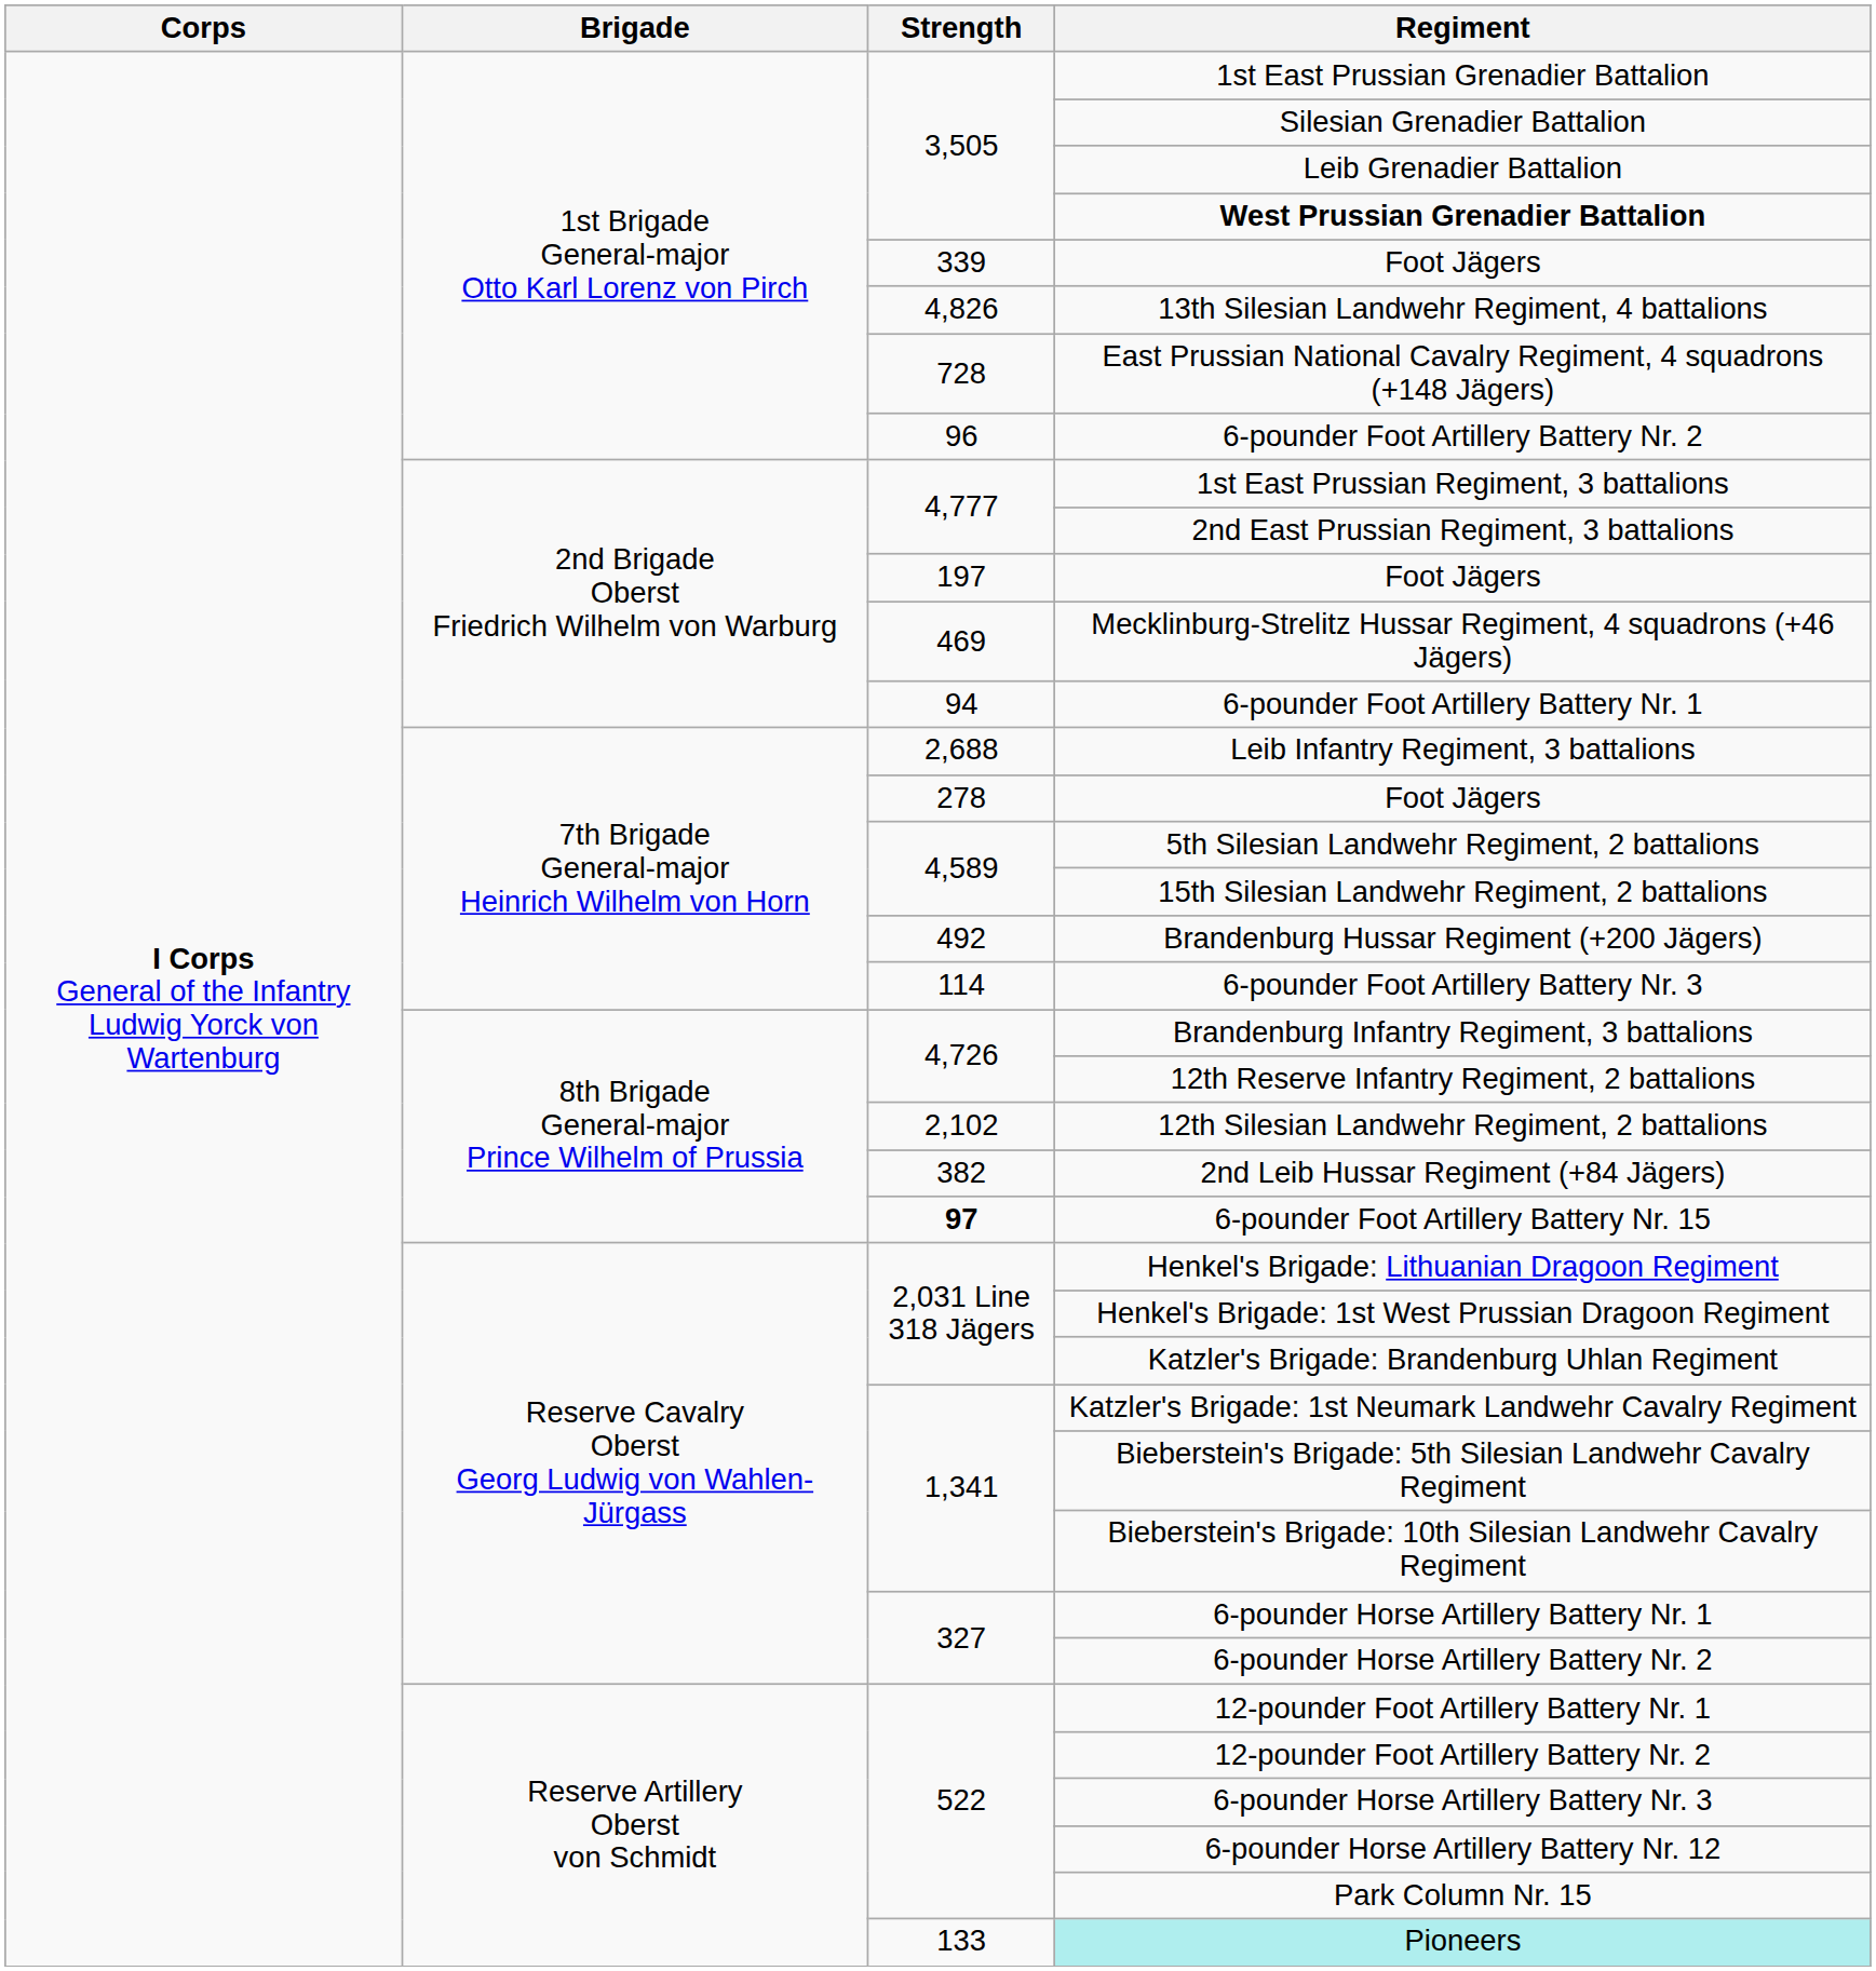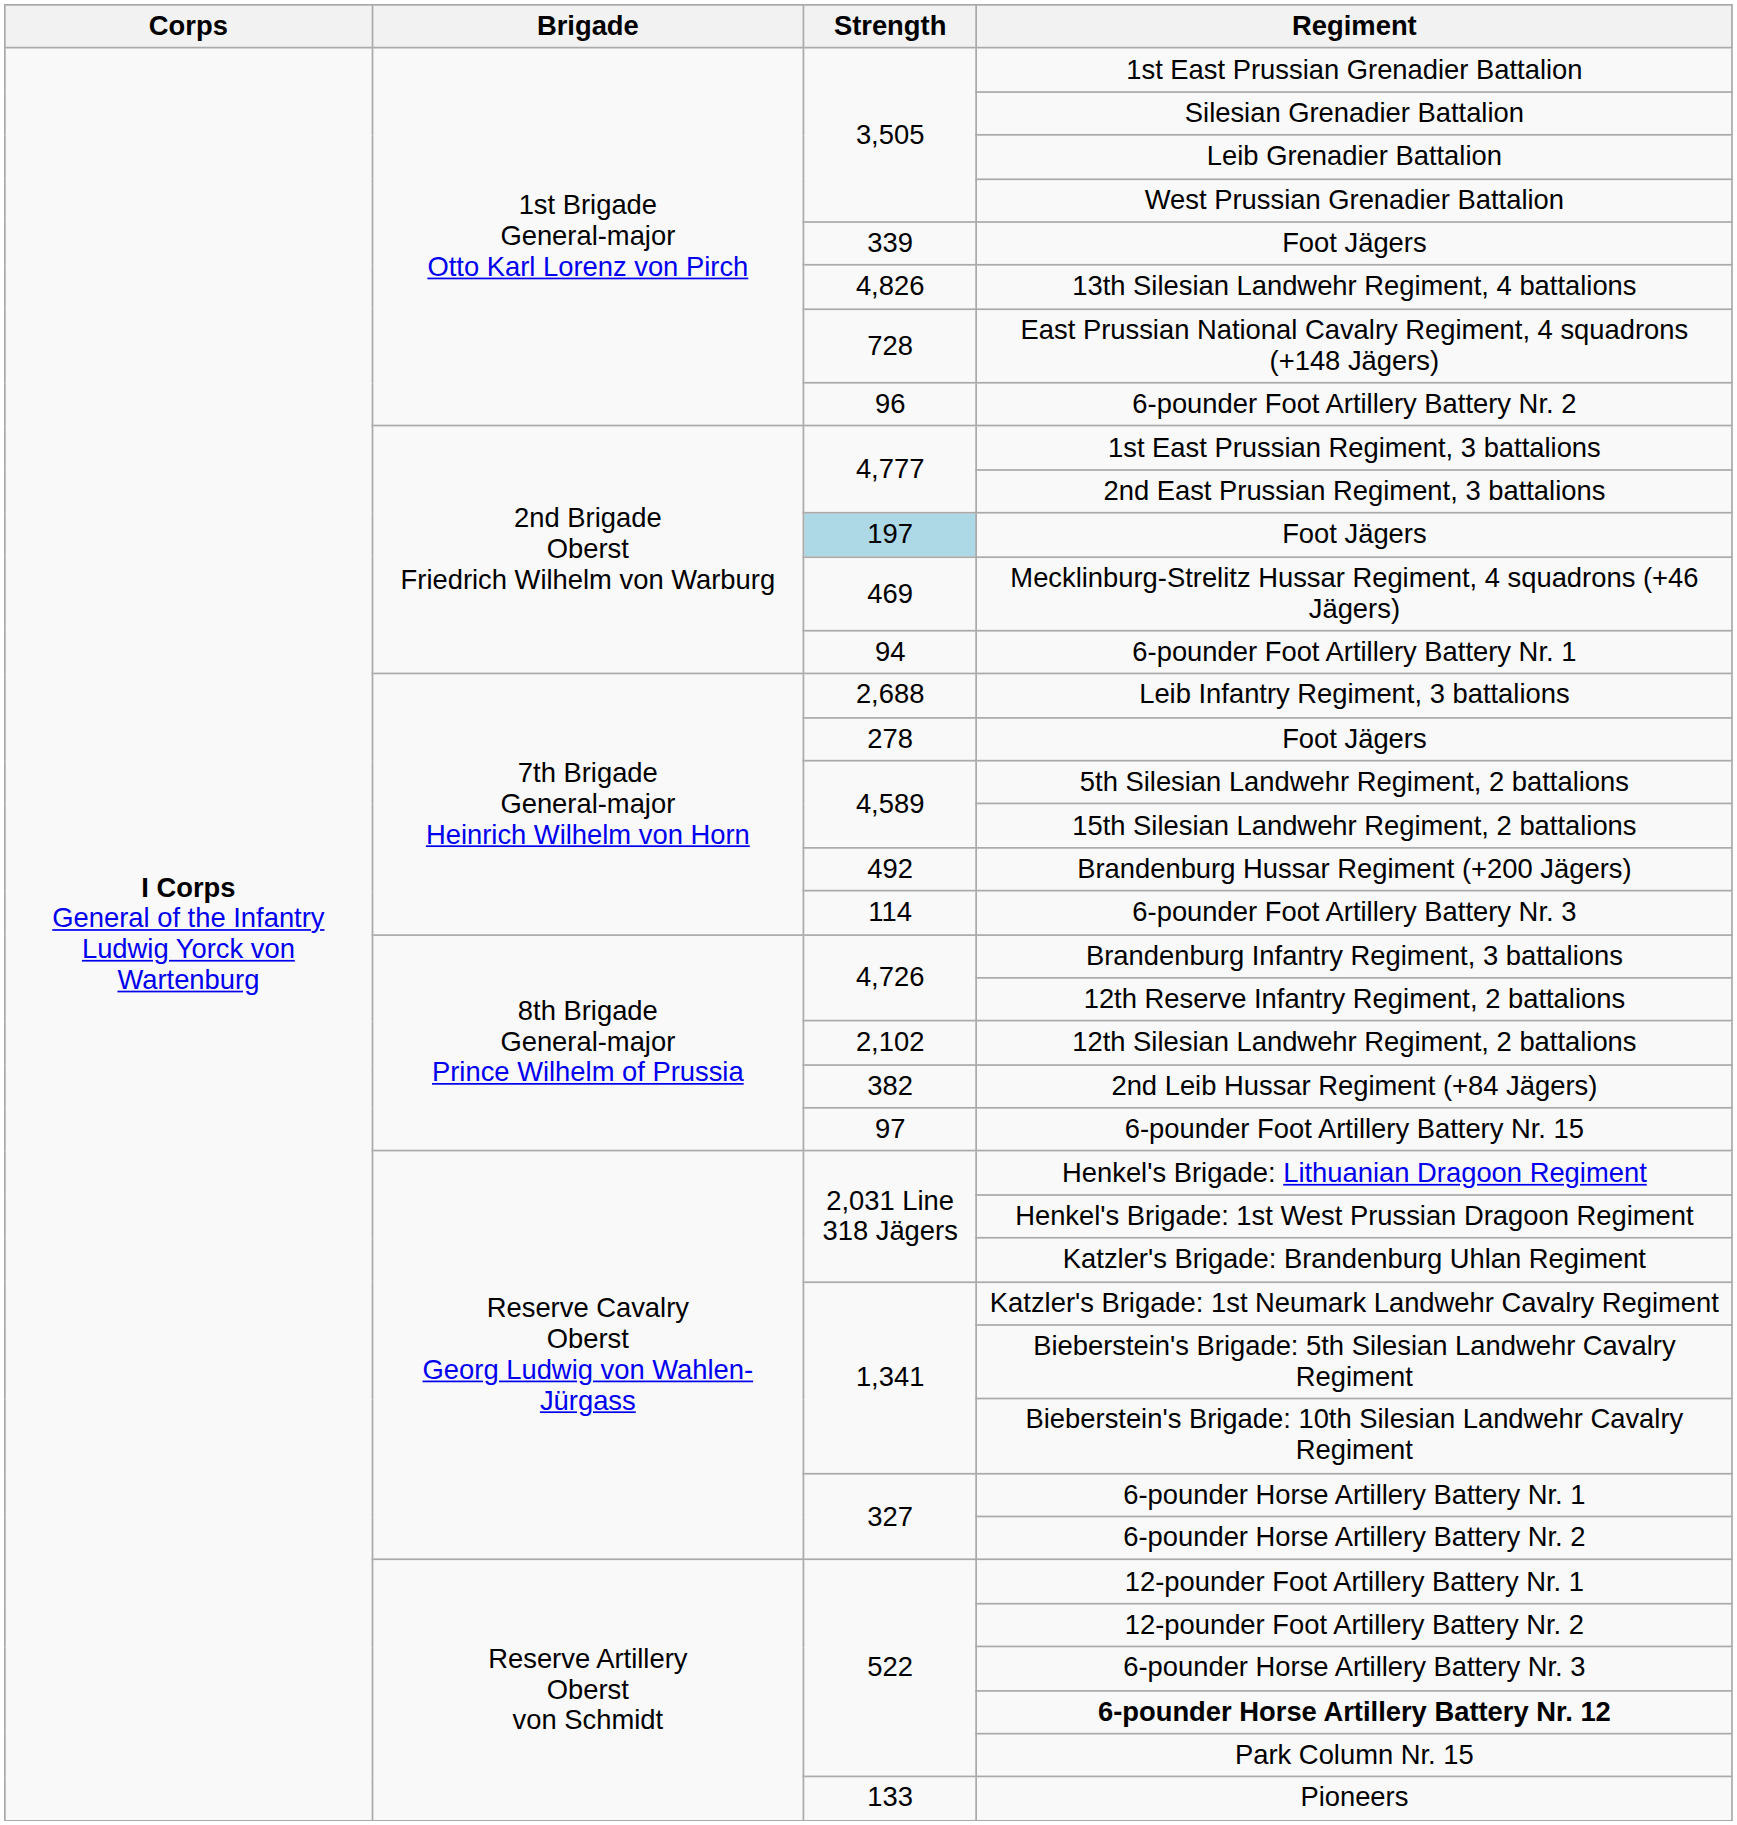West Prussian Grenadier Battalion | Regiment: bold -> normal
197 / Foot Jägers | Strength: no background -> lightblue background
6-pounder Foot Artillery Battery Nr. 15 | Strength: bold -> normal
6-pounder Horse Artillery Battery Nr. 12 | Regiment: normal -> bold
Pioneers | Regiment: paleturquoise background -> no background
